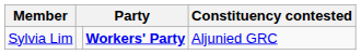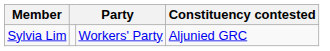Sylvia Lim | column 3: bold -> normal
